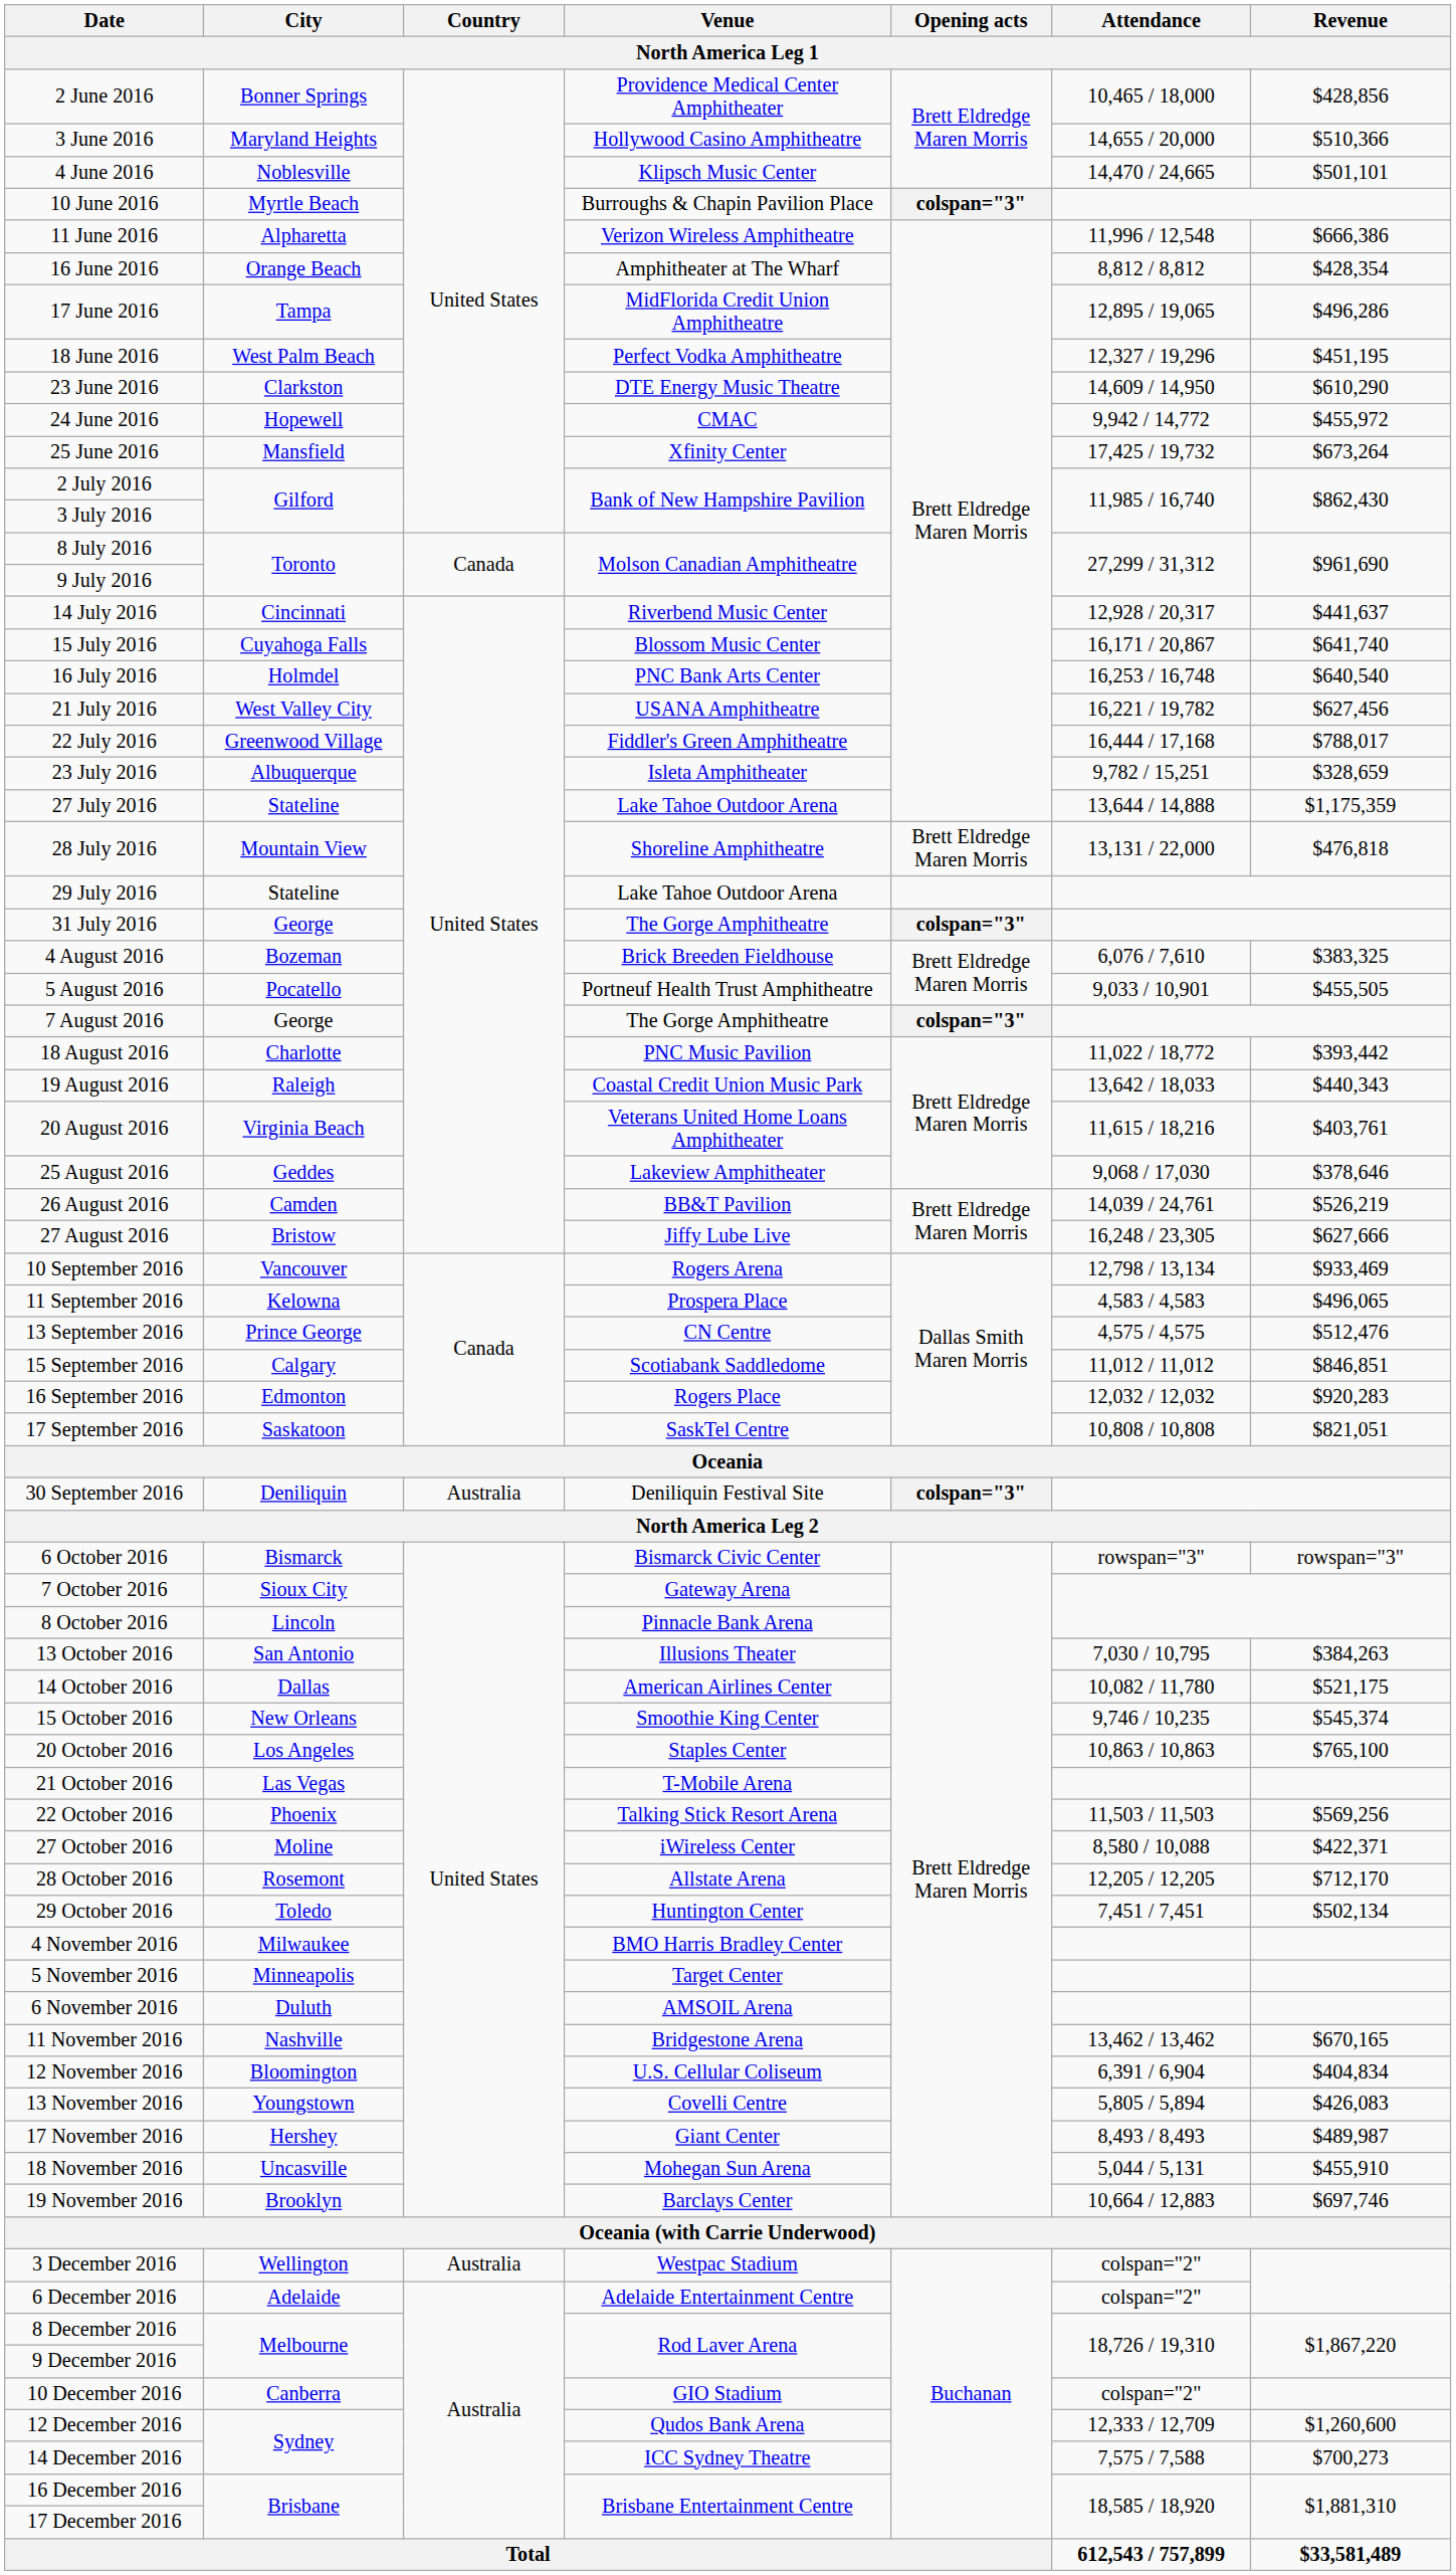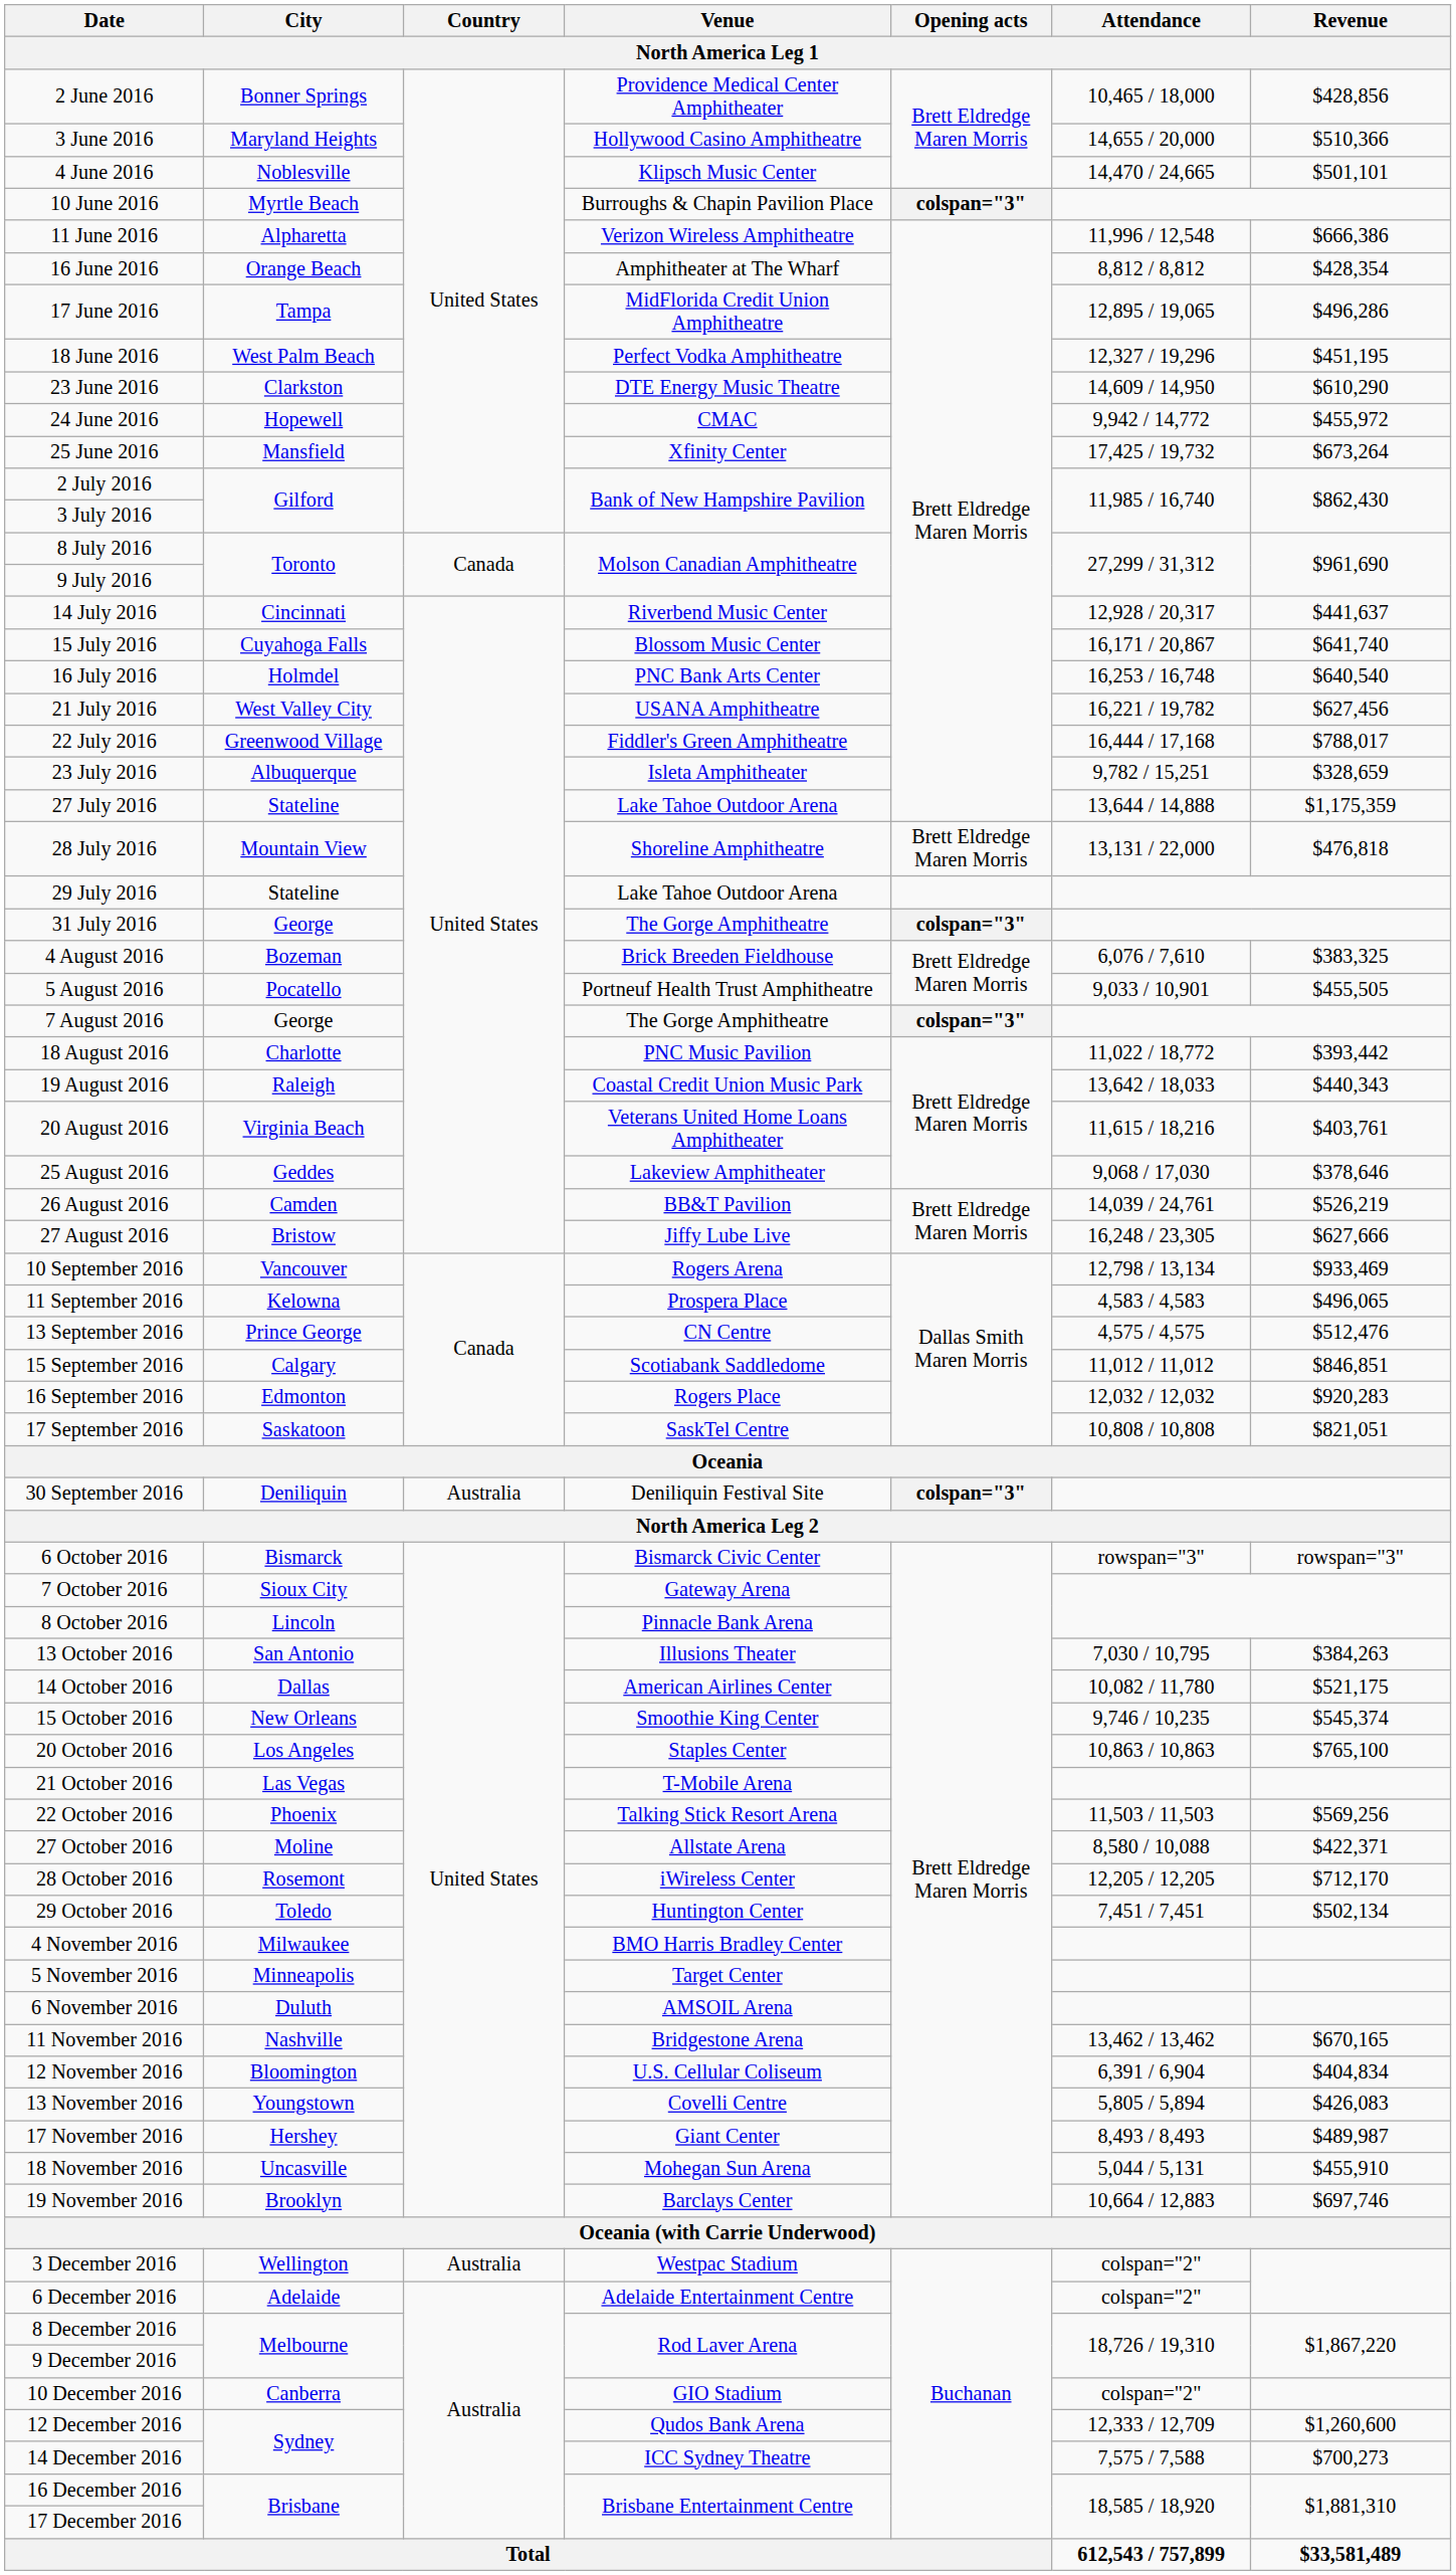27 October 2016 | Venue: iWireless Center -> Allstate Arena
28 October 2016 | Venue: Allstate Arena -> iWireless Center
